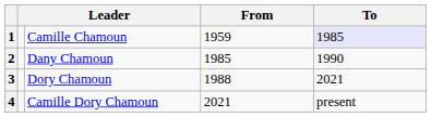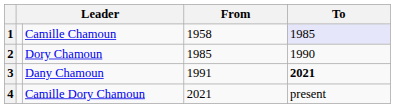1 | From: 1959 -> 1958
2 | column 3: Dany Chamoun -> Dory Chamoun
3 | column 3: Dory Chamoun -> Dany Chamoun
3 | From: 1988 -> 1991
3 | To: normal -> bold
